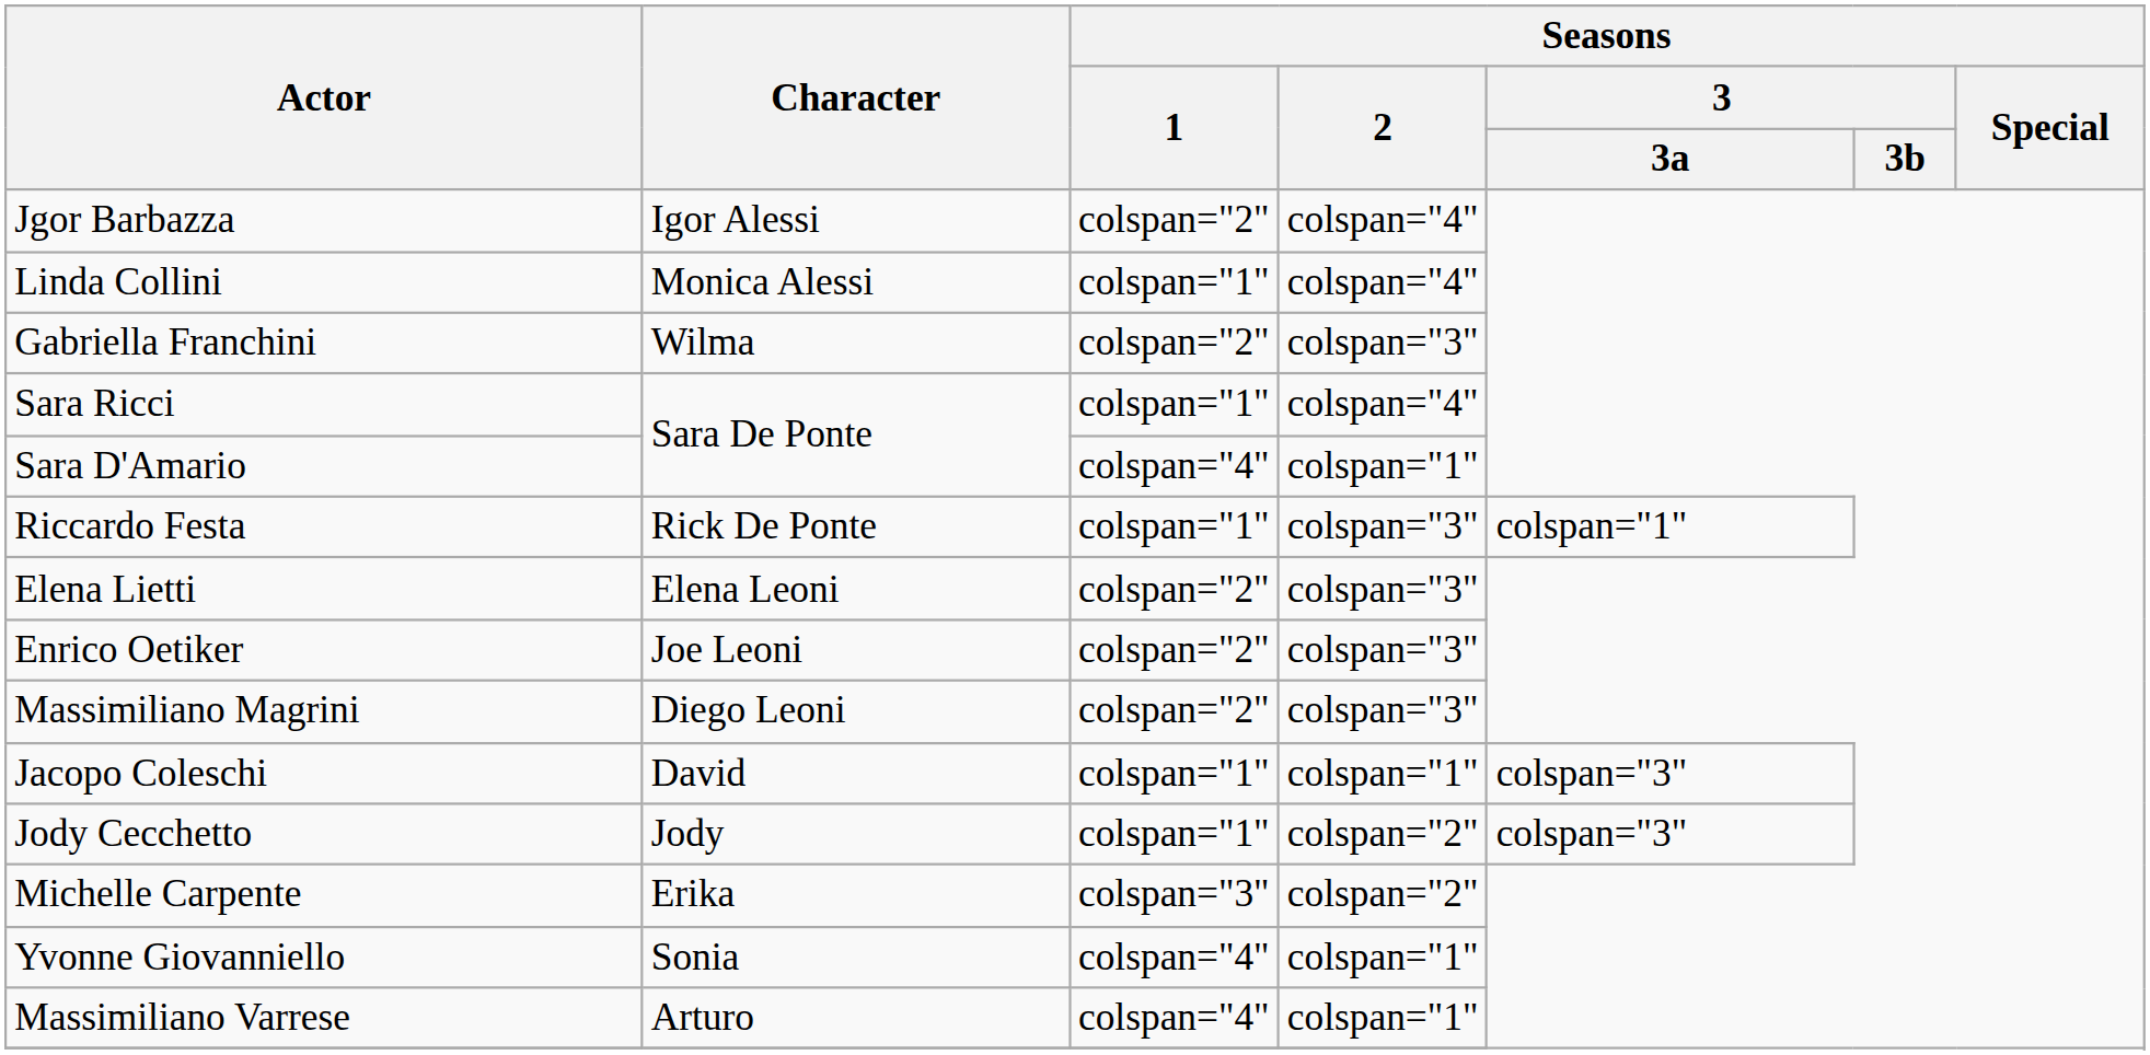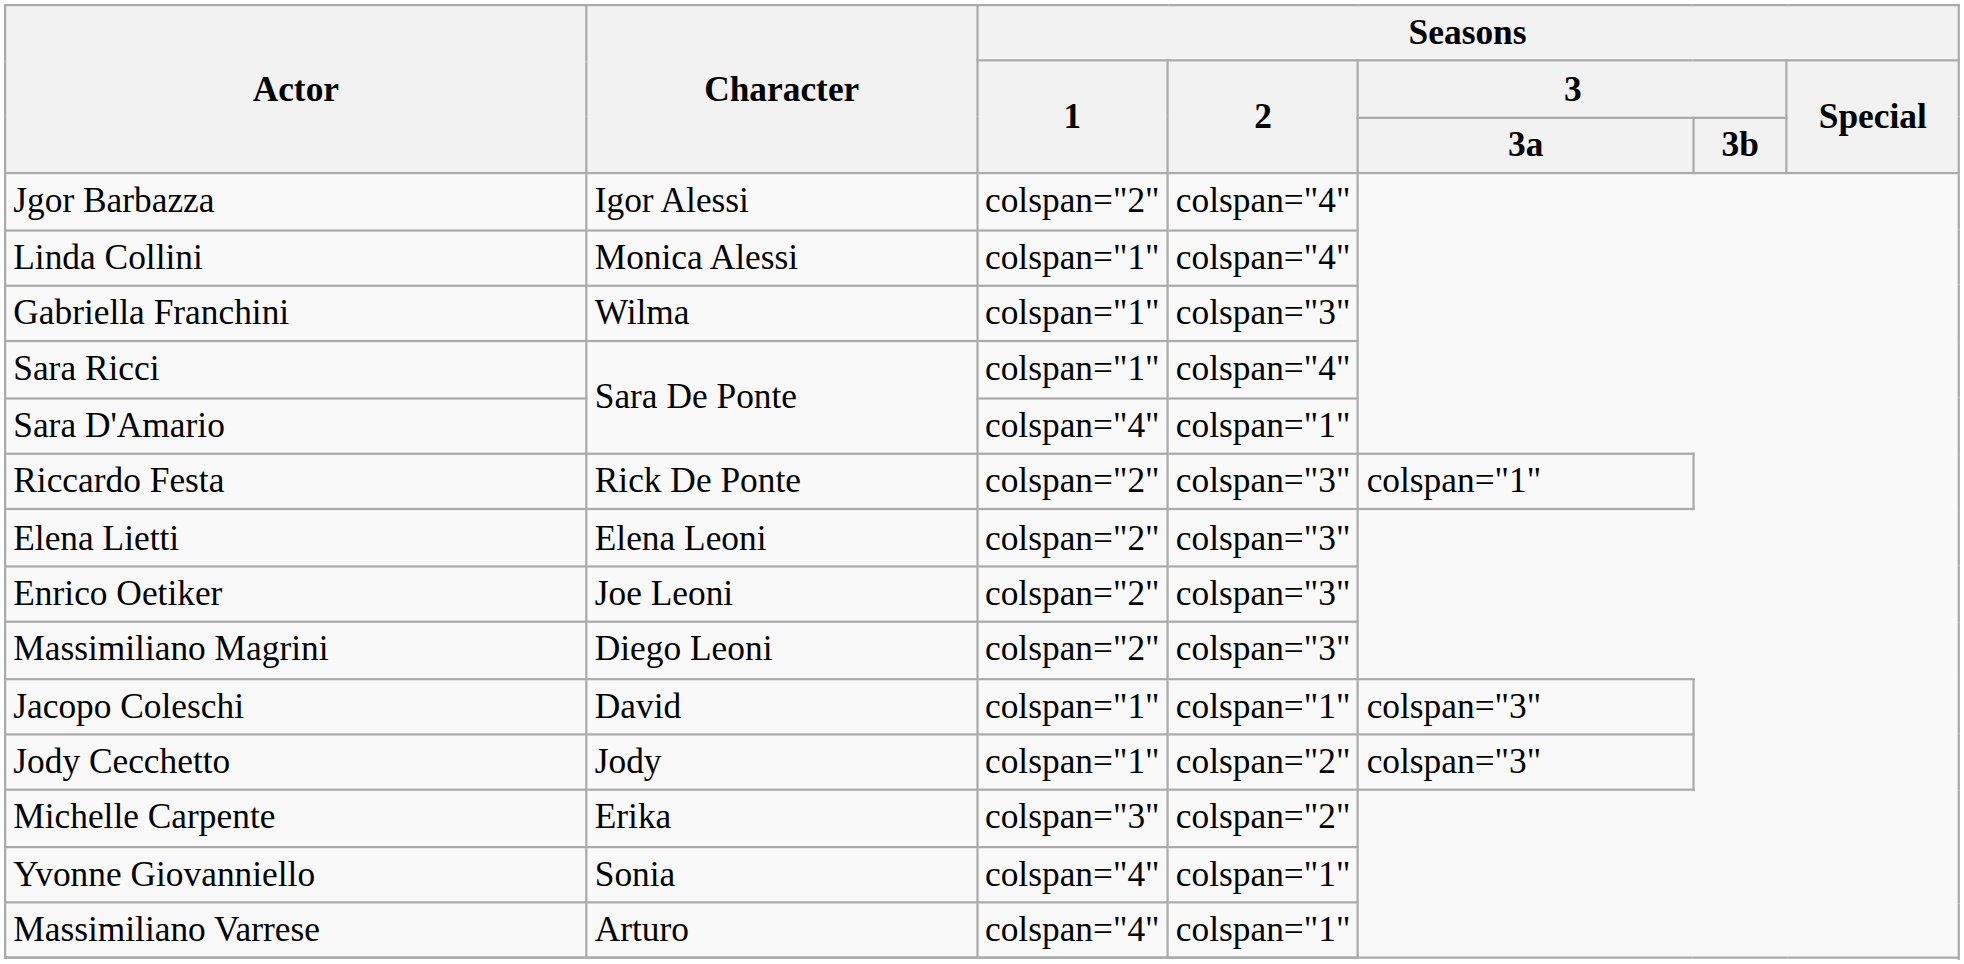Gabriella Franchini | Seasons / 1: colspan="2" -> colspan="1"
Riccardo Festa | Seasons / 1: colspan="1" -> colspan="2"
